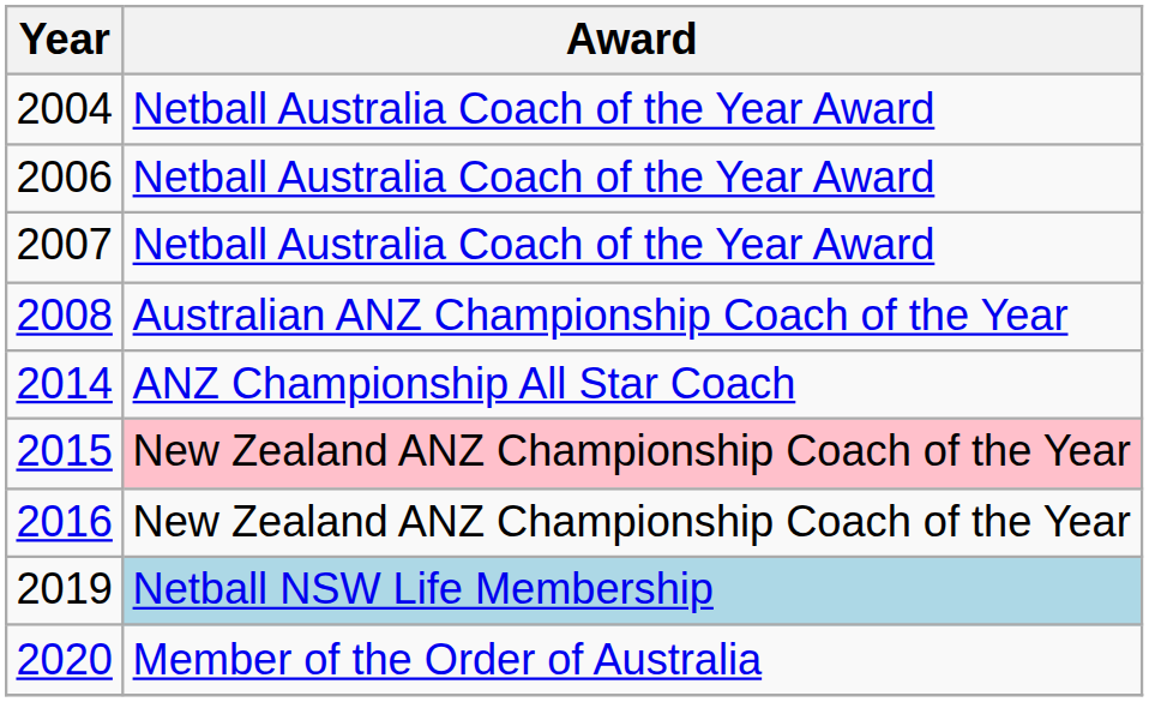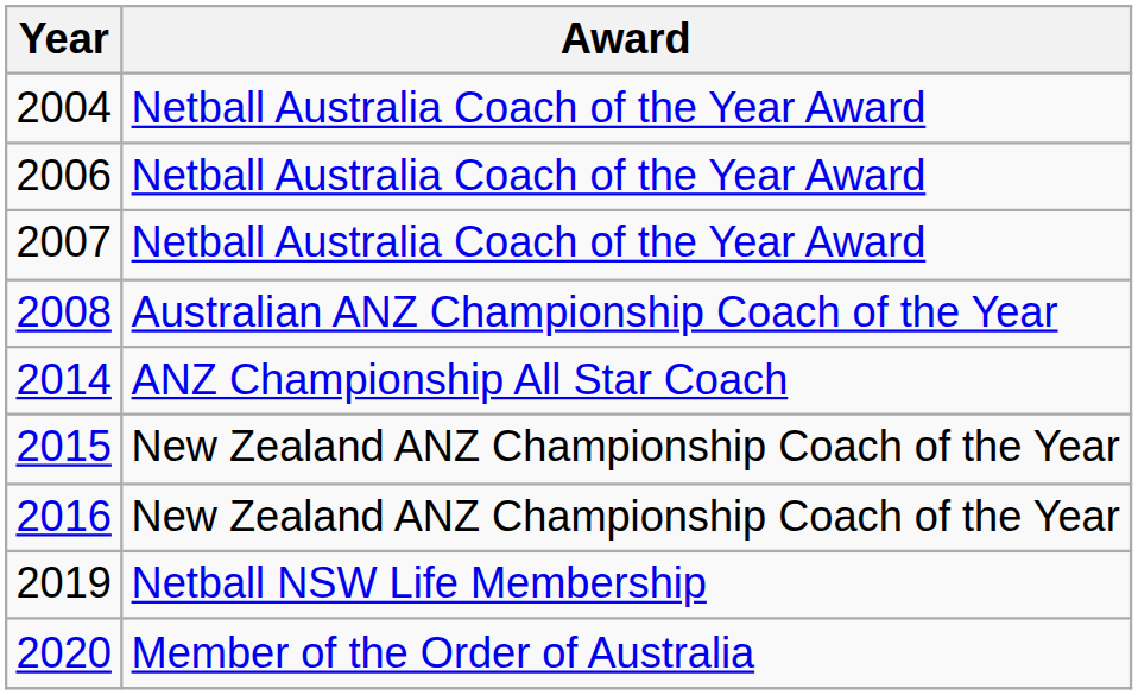2015 | Award: pink background -> no background
2019 | Award: lightblue background -> no background
